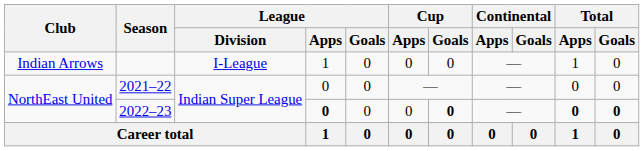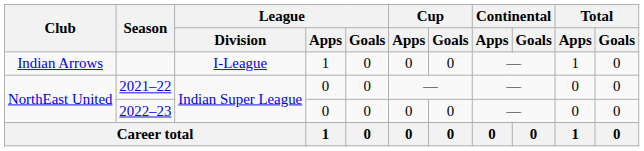2022–23 | League / Apps: bold -> normal
2022–23 | Cup / Goals: bold -> normal
2022–23 | Total / Apps: bold -> normal
2022–23 | Total / Goals: bold -> normal
